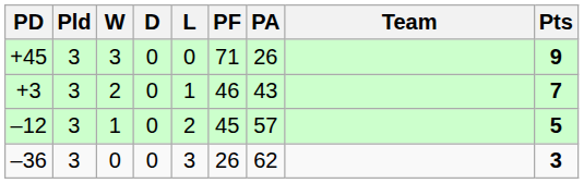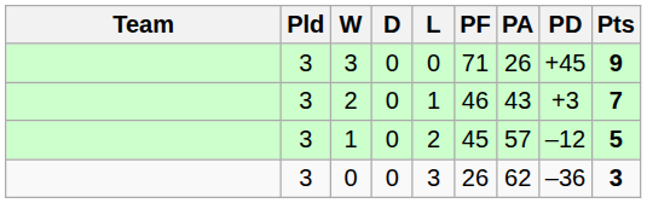columns swapped: Team <-> PD
